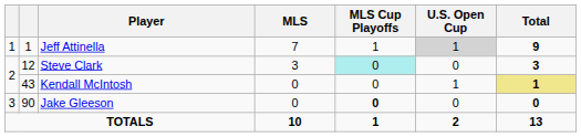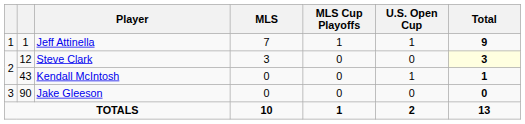Jeff Attinella | U.S. Open Cup: lightgrey background -> no background
Steve Clark | MLS Cup Playoffs: paleturquoise background -> no background
Steve Clark | Total: no background -> lightyellow background
Kendall McIntosh | Total: khaki background -> no background
Jake Gleeson | MLS Cup Playoffs: bold -> normal
